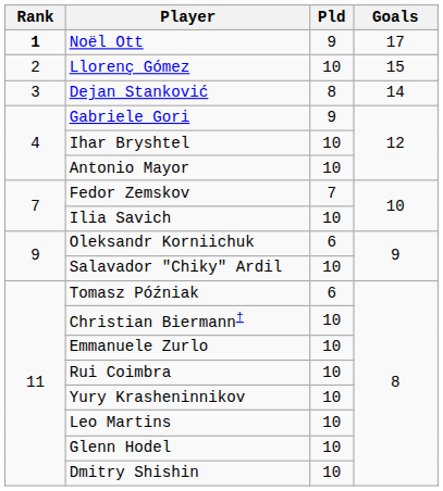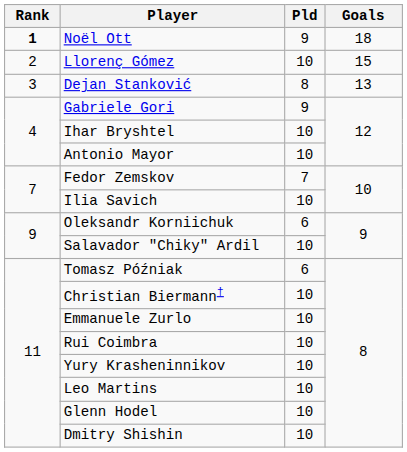Noël Ott | Goals: 17 -> 18
Dejan Stanković | Goals: 14 -> 13
